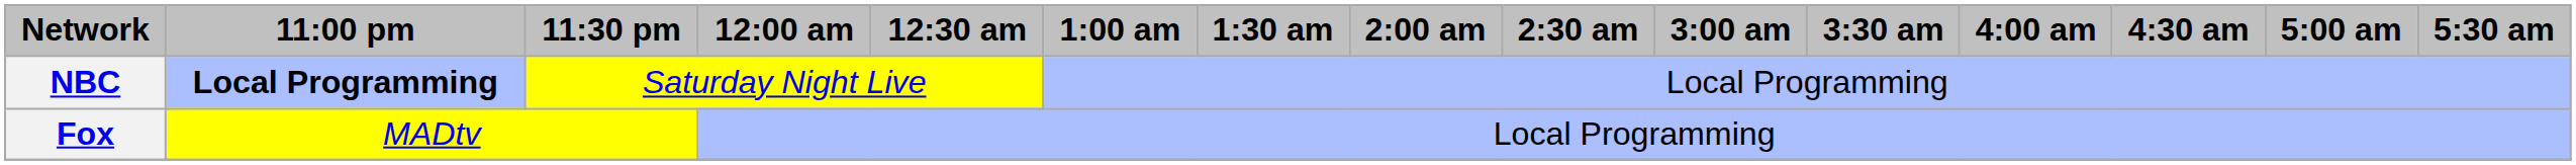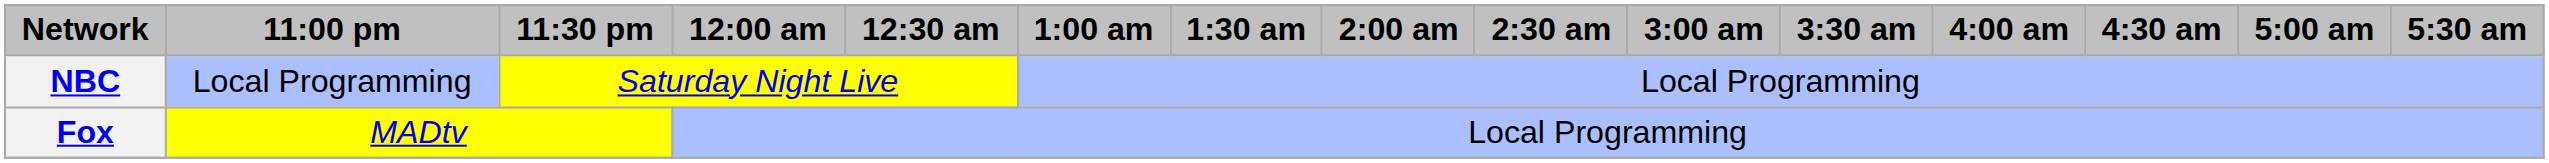NBC | 11:00 pm: bold -> normal
